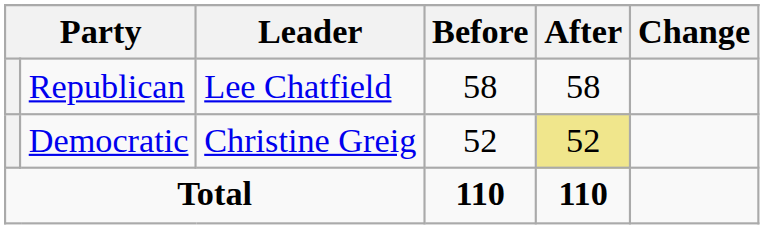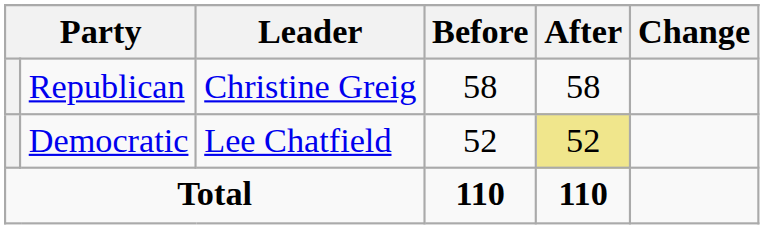Republican | Leader: Lee Chatfield -> Christine Greig
Democratic | Leader: Christine Greig -> Lee Chatfield
